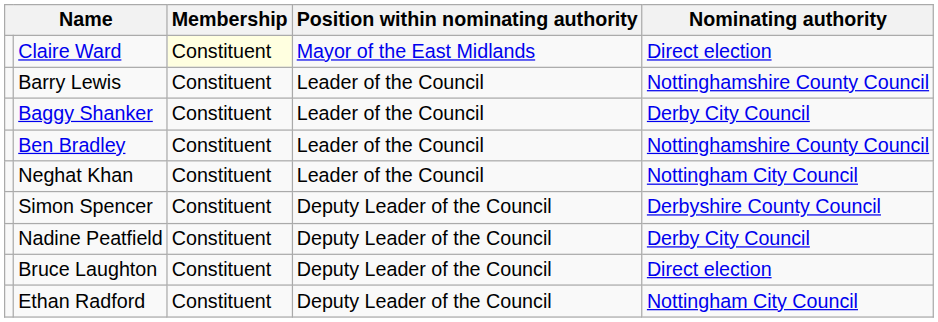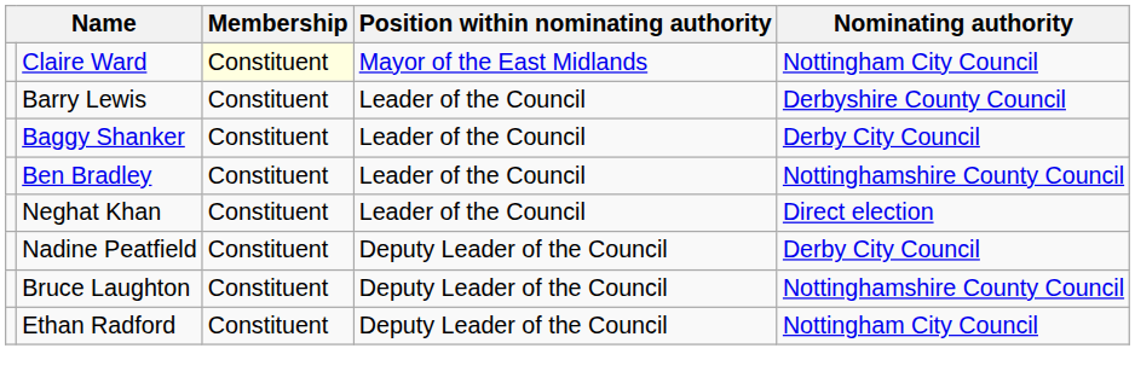Claire Ward | Nominating authority: Direct election -> Nottingham City Council
Barry Lewis | Nominating authority: Nottinghamshire County Council -> Derbyshire County Council
Neghat Khan | Nominating authority: Nottingham City Council -> Direct election
- row: Simon Spencer | Constituent | Deputy Leader of the Council | Derbyshire County Council
Bruce Laughton | Nominating authority: Direct election -> Nottinghamshire County Council
